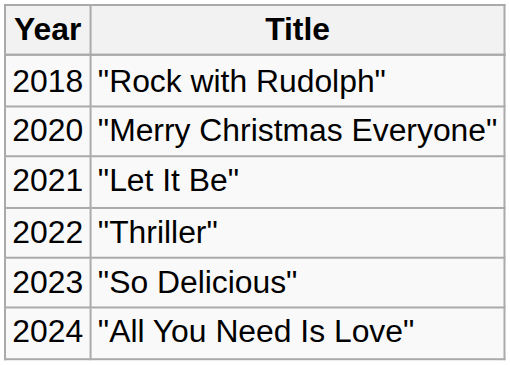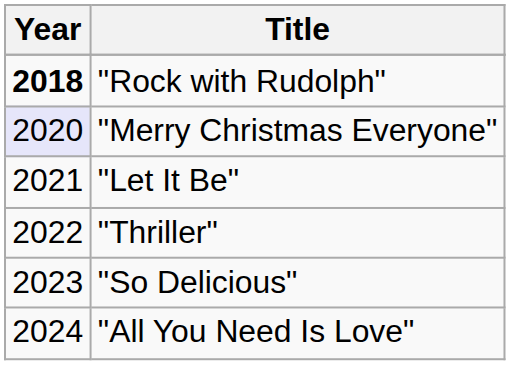"Rock with Rudolph" | Year: normal -> bold
"Merry Christmas Everyone" | Year: no background -> lavender background
